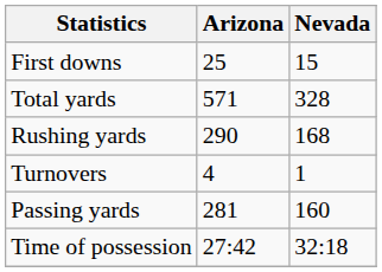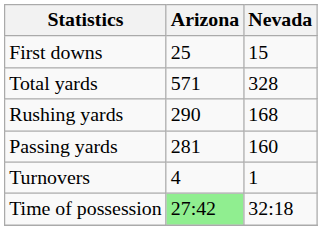rows swapped: Passing yards <-> Turnovers
Time of possession | Arizona: no background -> lightgreen background
